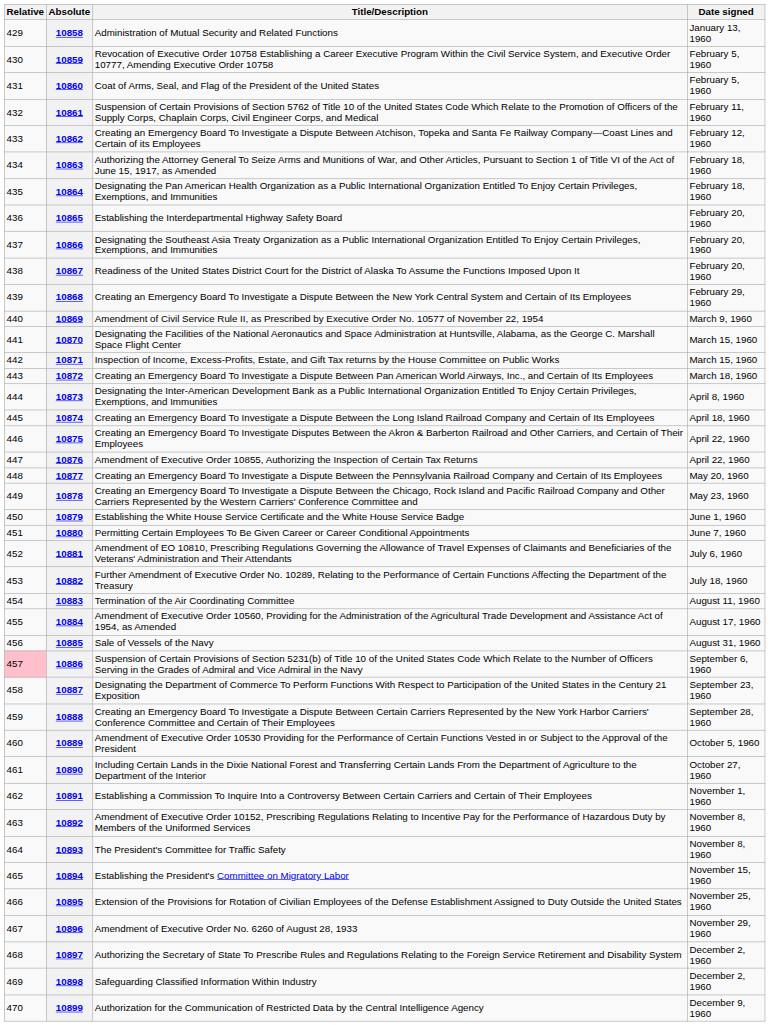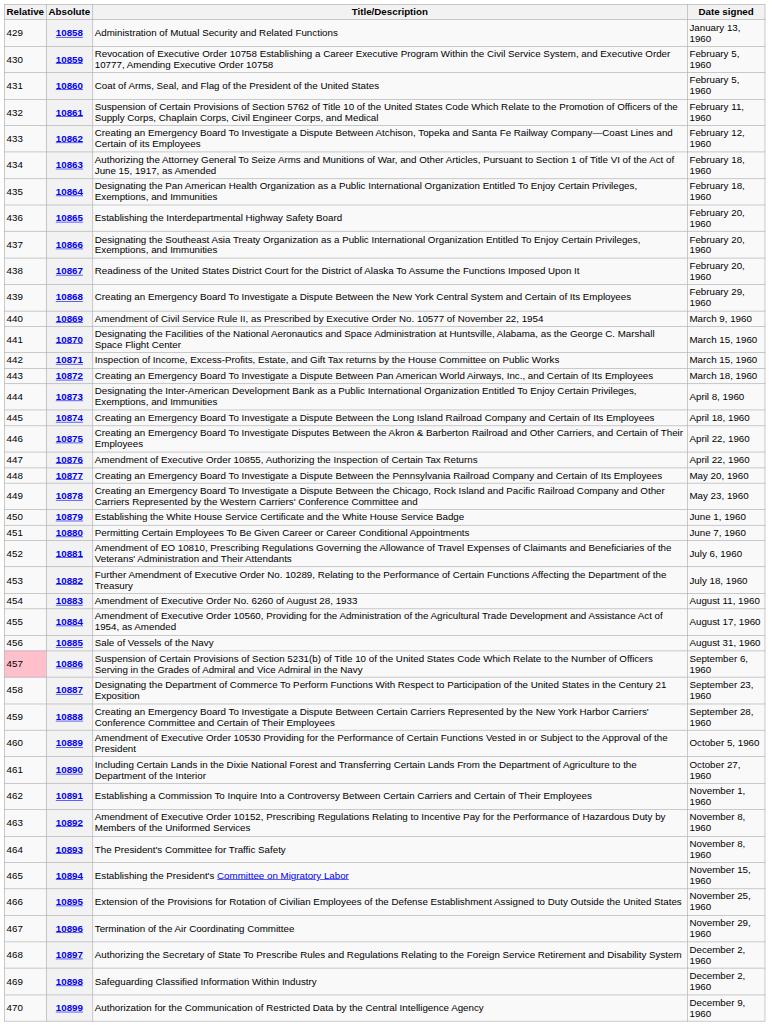10883 | Title/Description: Termination of the Air Coordinating Committee -> Amendment of Executive Order No. 6260 of August 28, 1933
10896 | Title/Description: Amendment of Executive Order No. 6260 of August 28, 1933 -> Termination of the Air Coordinating Committee
